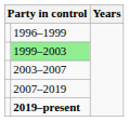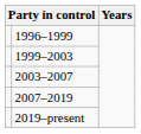1999–2003 | column 2: lightgreen background -> no background
2019–present | column 2: bold -> normal
